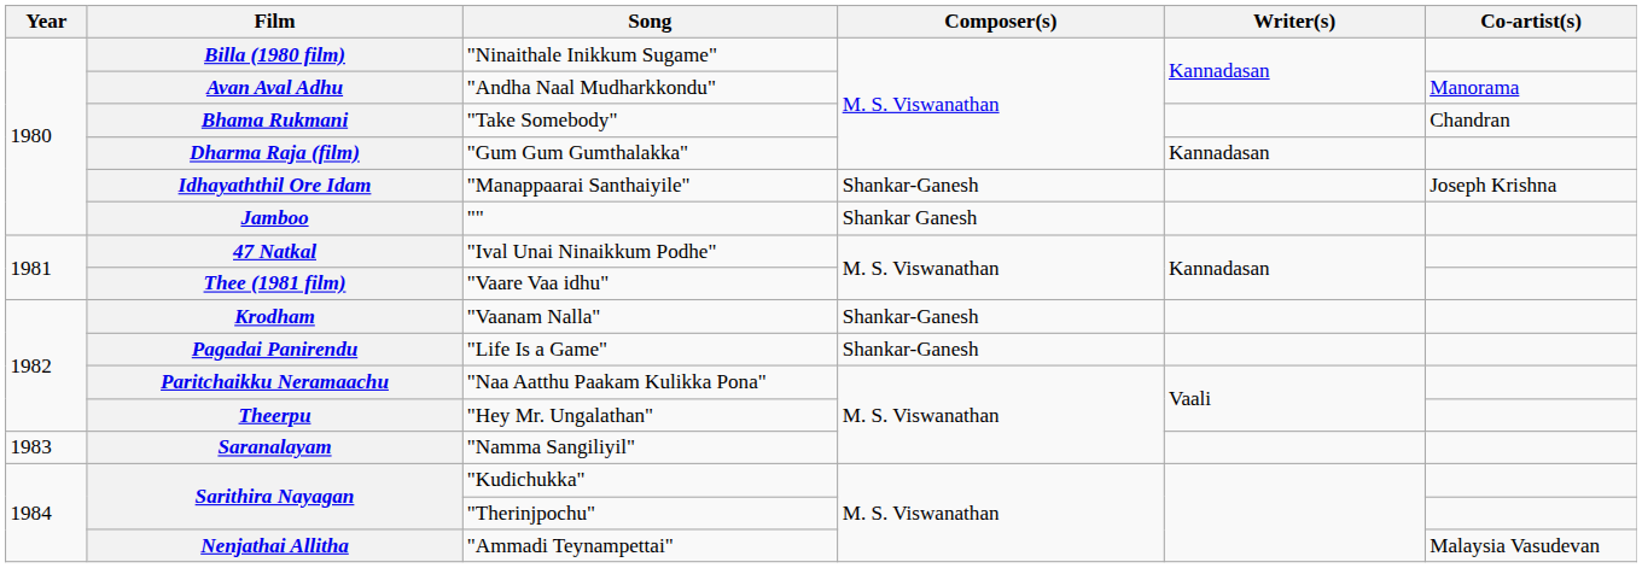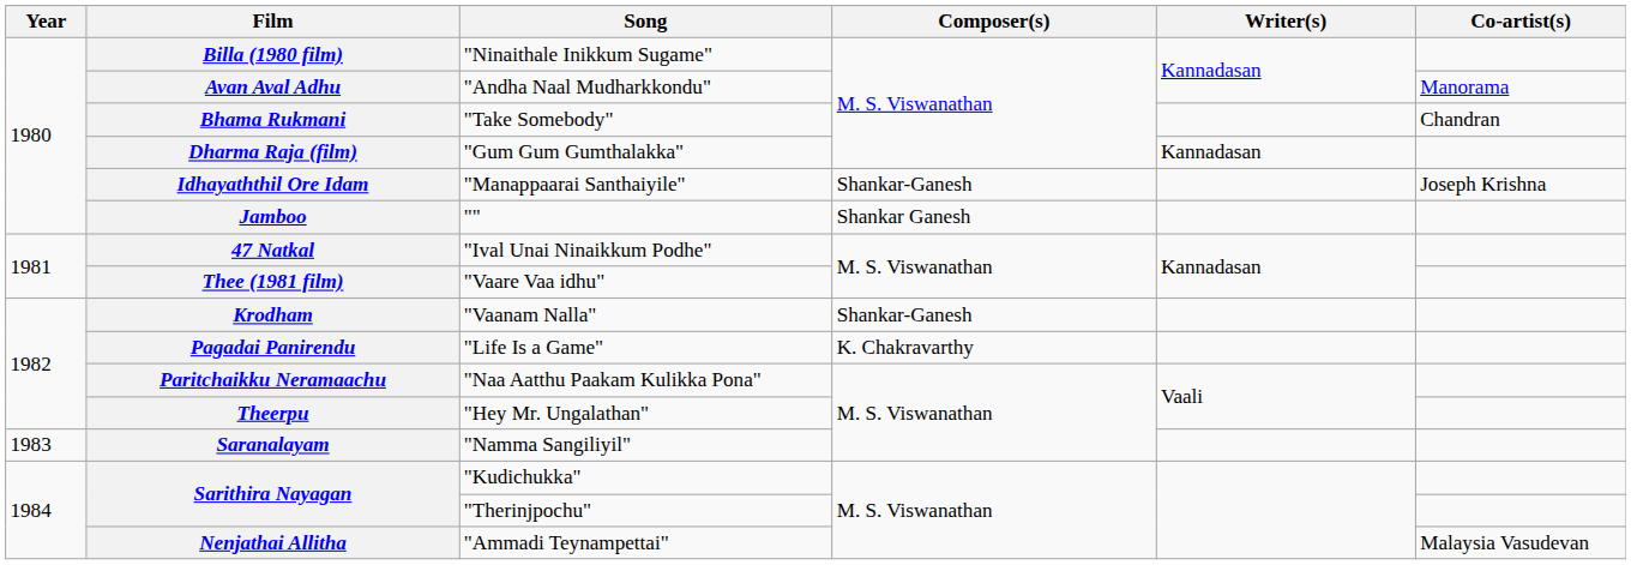Pagadai Panirendu | Composer(s): Shankar-Ganesh -> K. Chakravarthy
